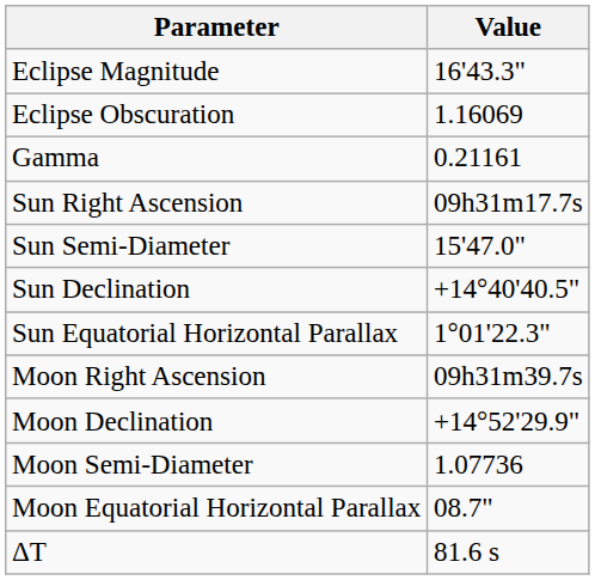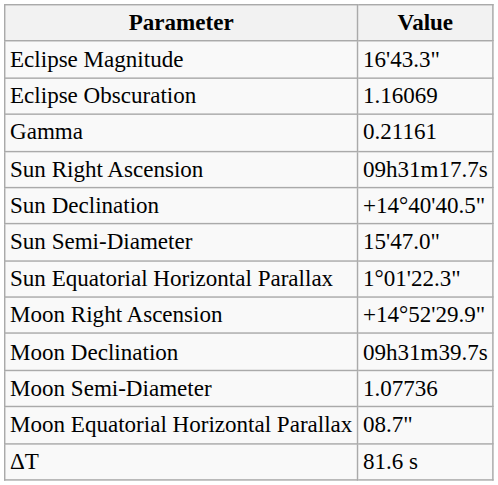rows swapped: Sun Declination <-> Sun Semi-Diameter
Moon Right Ascension | Value: 09h31m39.7s -> +14°52'29.9"
Moon Declination | Value: +14°52'29.9" -> 09h31m39.7s
